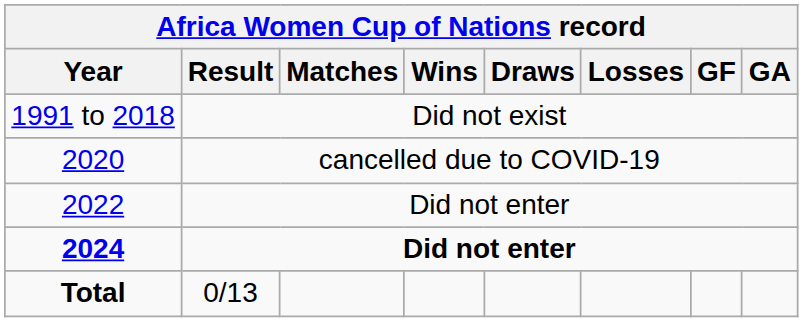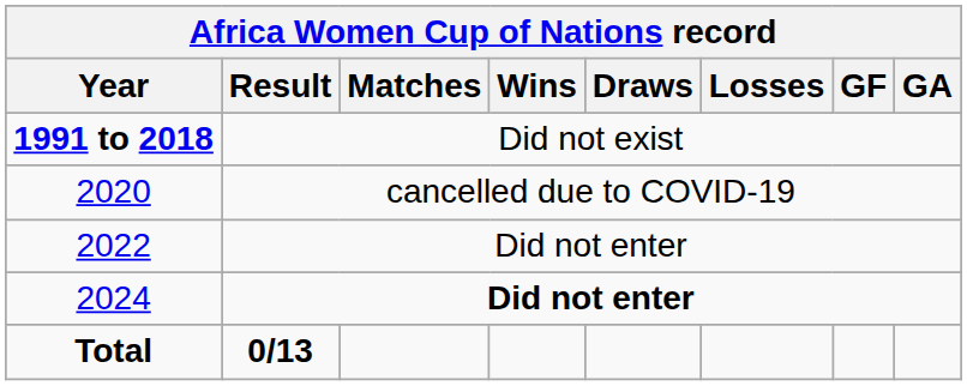1991 to 2018 | Africa Women Cup of Nations record / Year: normal -> bold
2024 | Africa Women Cup of Nations record / Year: bold -> normal
Total | Africa Women Cup of Nations record / Result: normal -> bold
